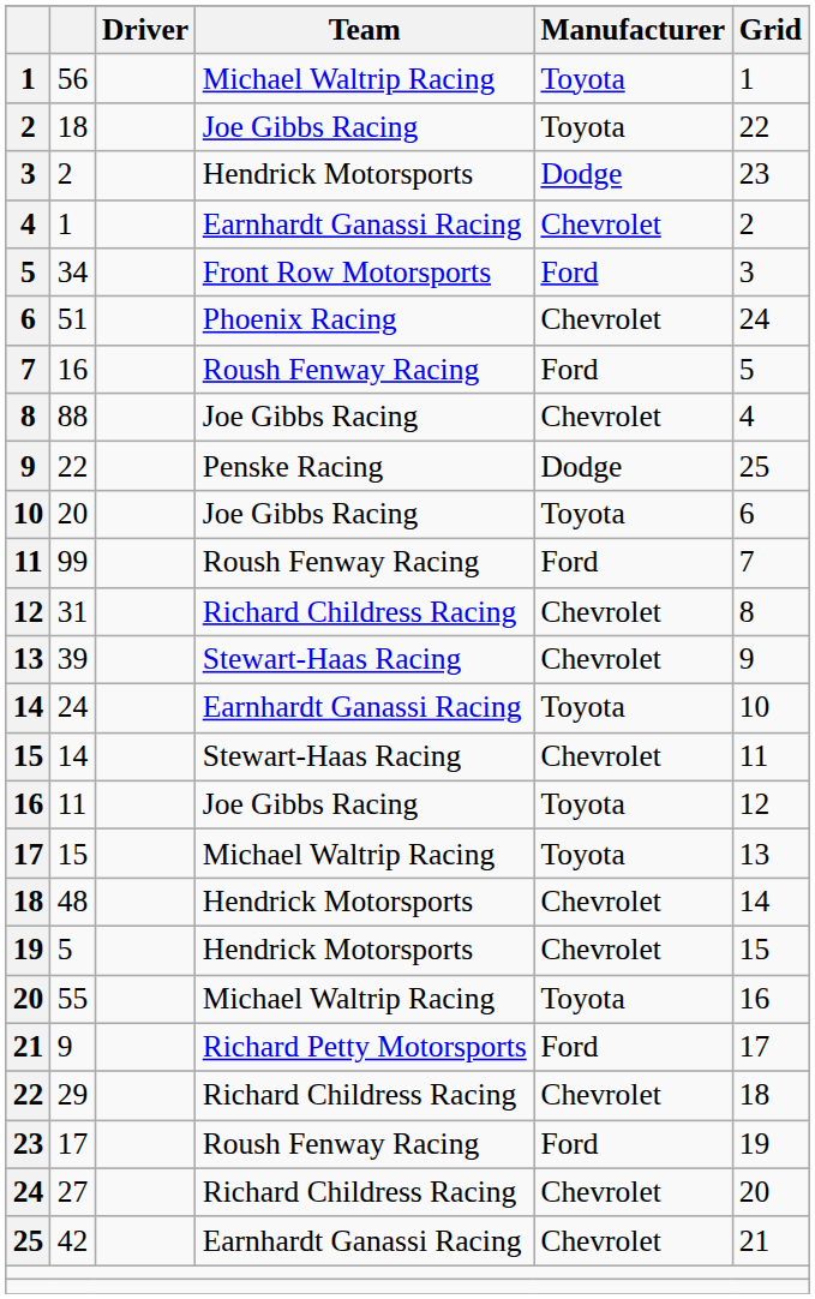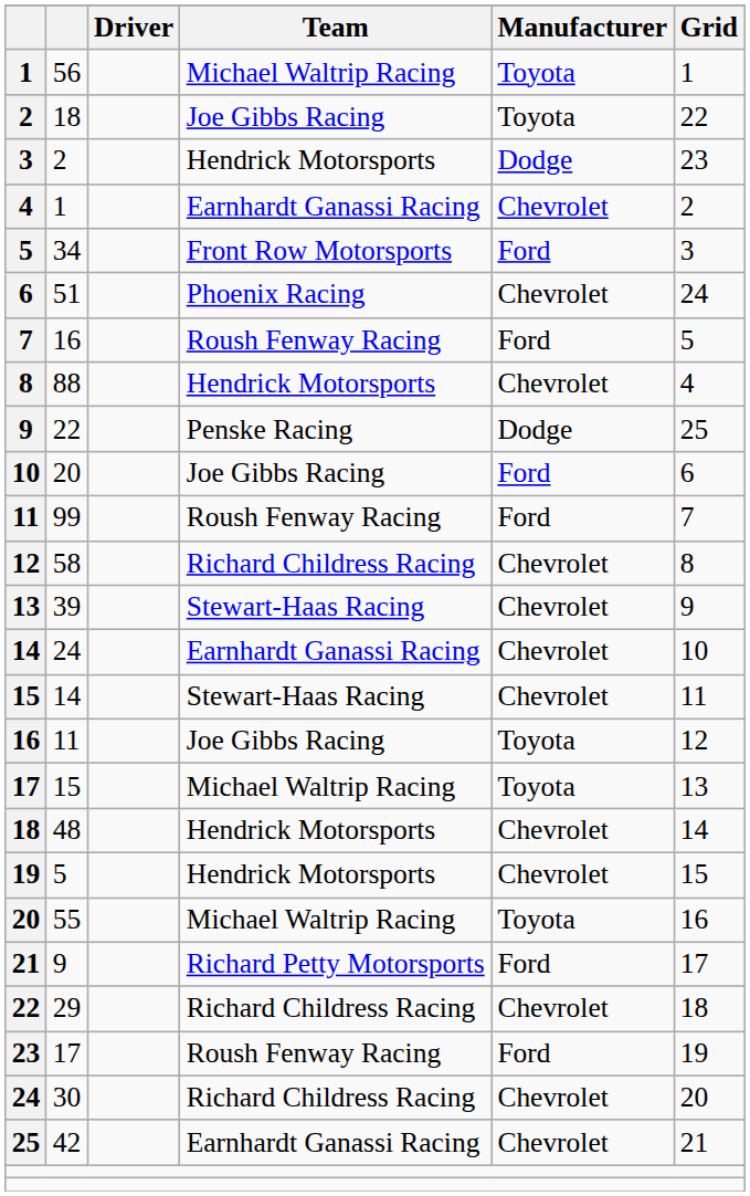row 9 | Team: Joe Gibbs Racing -> Hendrick Motorsports
row 11 | Manufacturer: Toyota -> Ford
row 13 | column 2: 31 -> 58
row 15 | Manufacturer: Toyota -> Chevrolet
row 25 | column 2: 27 -> 30
